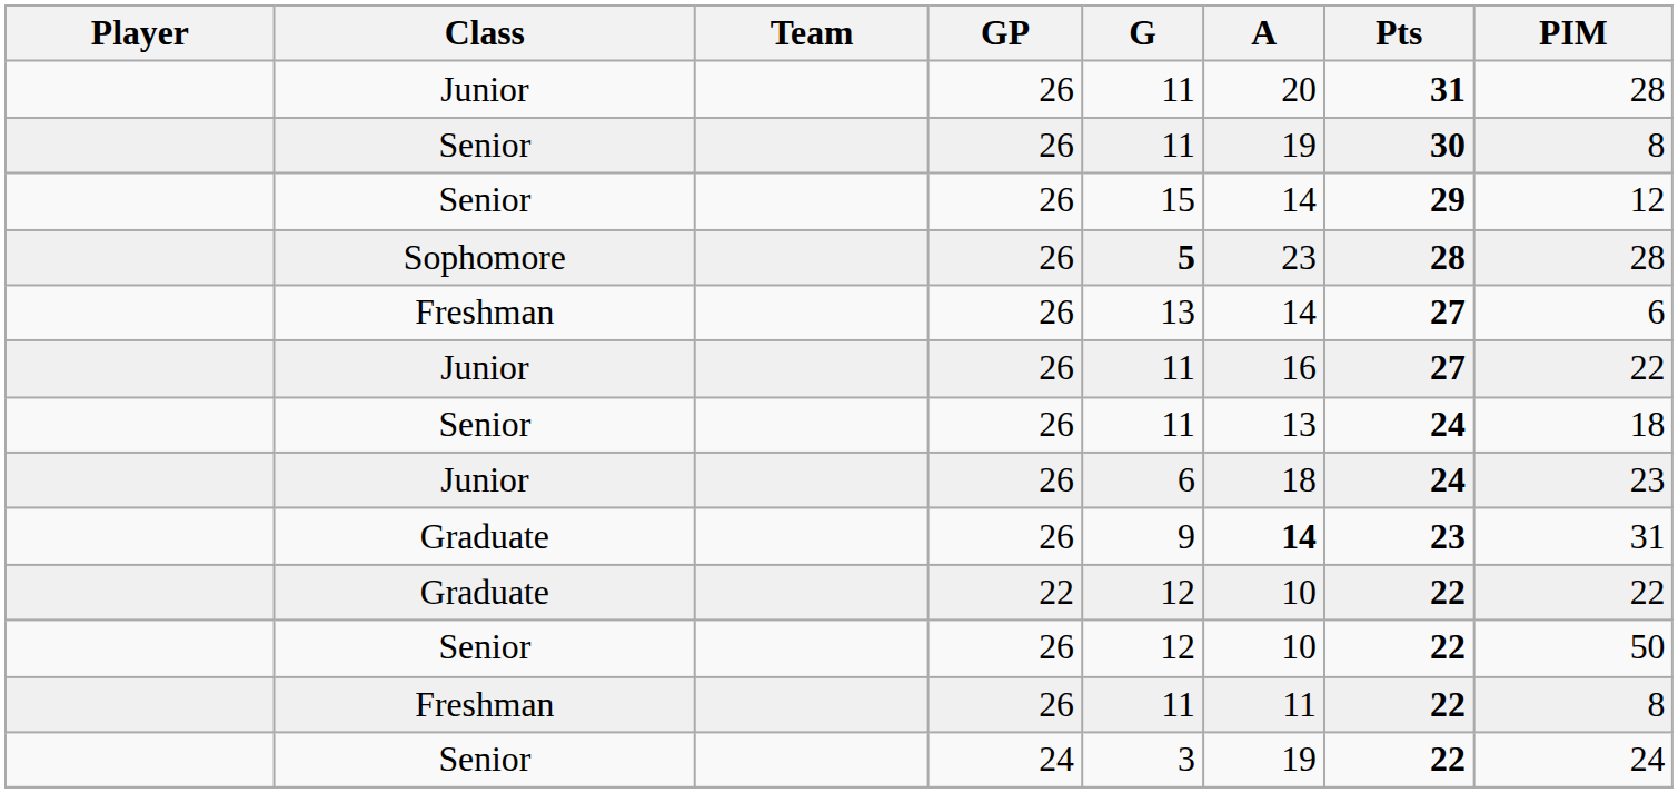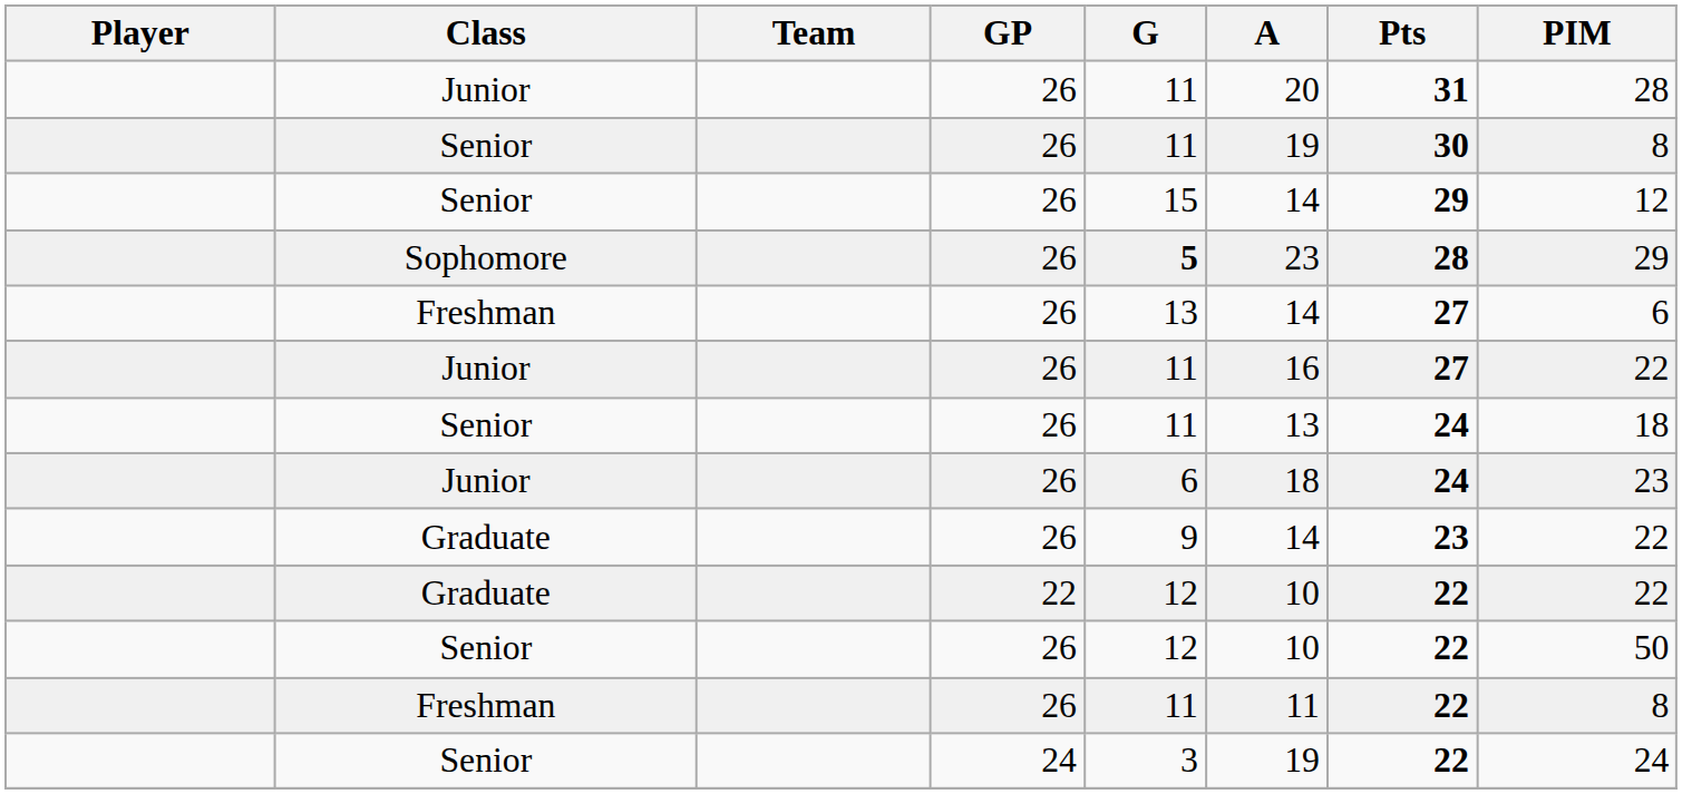Sophomore | PIM: 28 -> 29
Graduate / 26 | A: bold -> normal
Graduate / 26 | PIM: 31 -> 22
